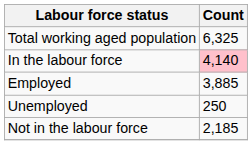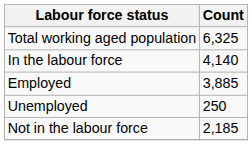In the labour force | Count: pink background -> no background
